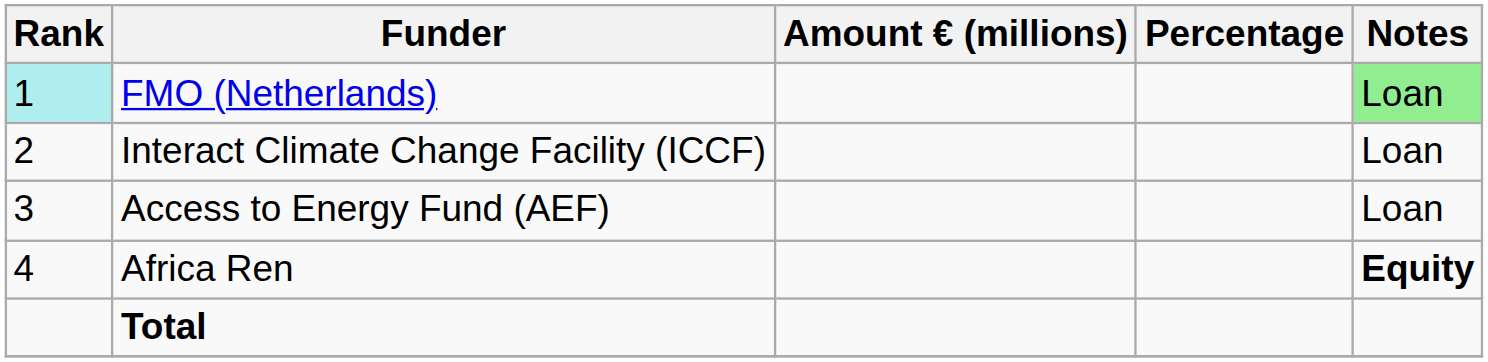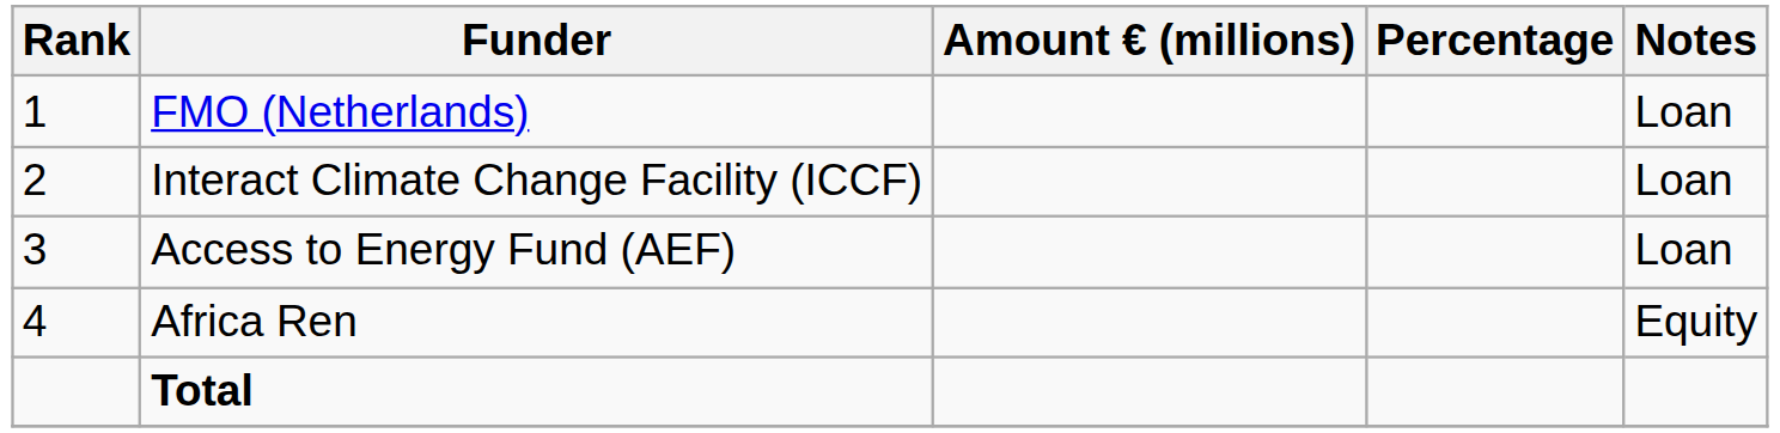FMO (Netherlands) | Rank: paleturquoise background -> no background
FMO (Netherlands) | Notes: lightgreen background -> no background
Africa Ren | Notes: bold -> normal
